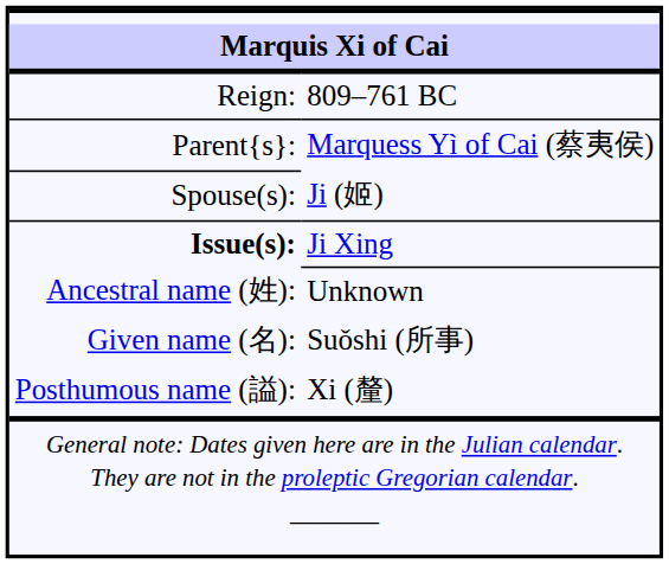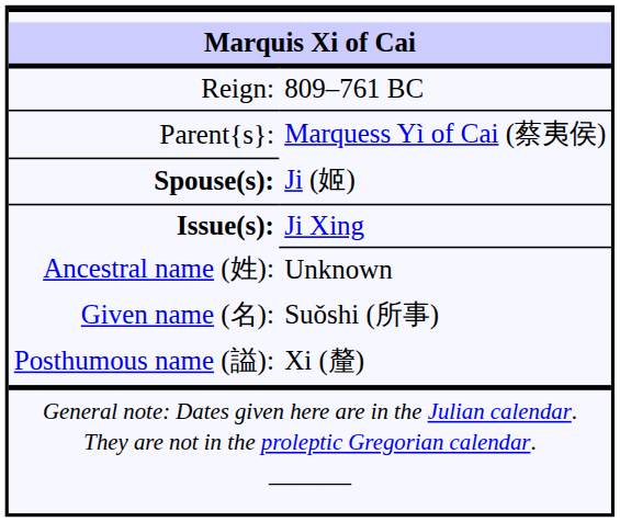row 4 | column 1: normal -> bold
